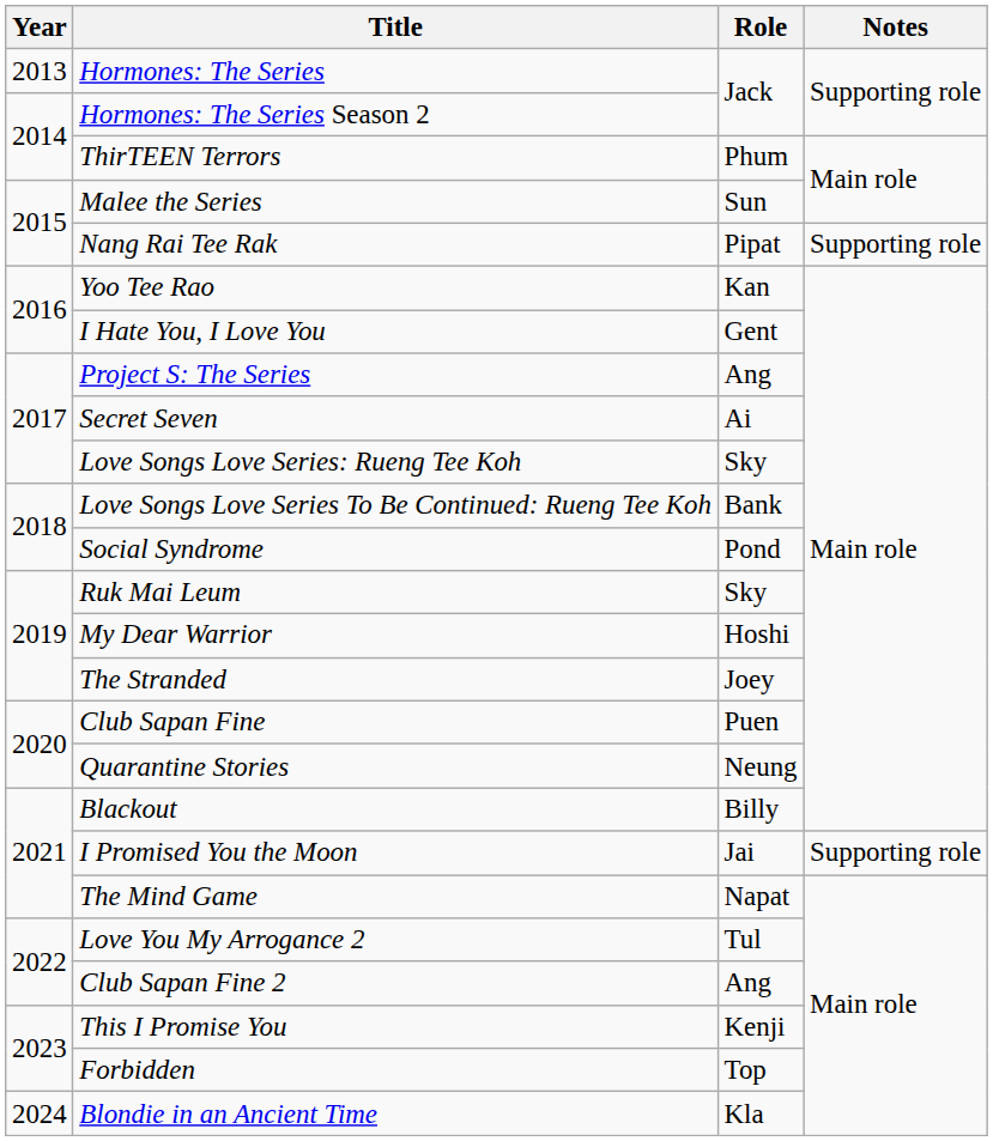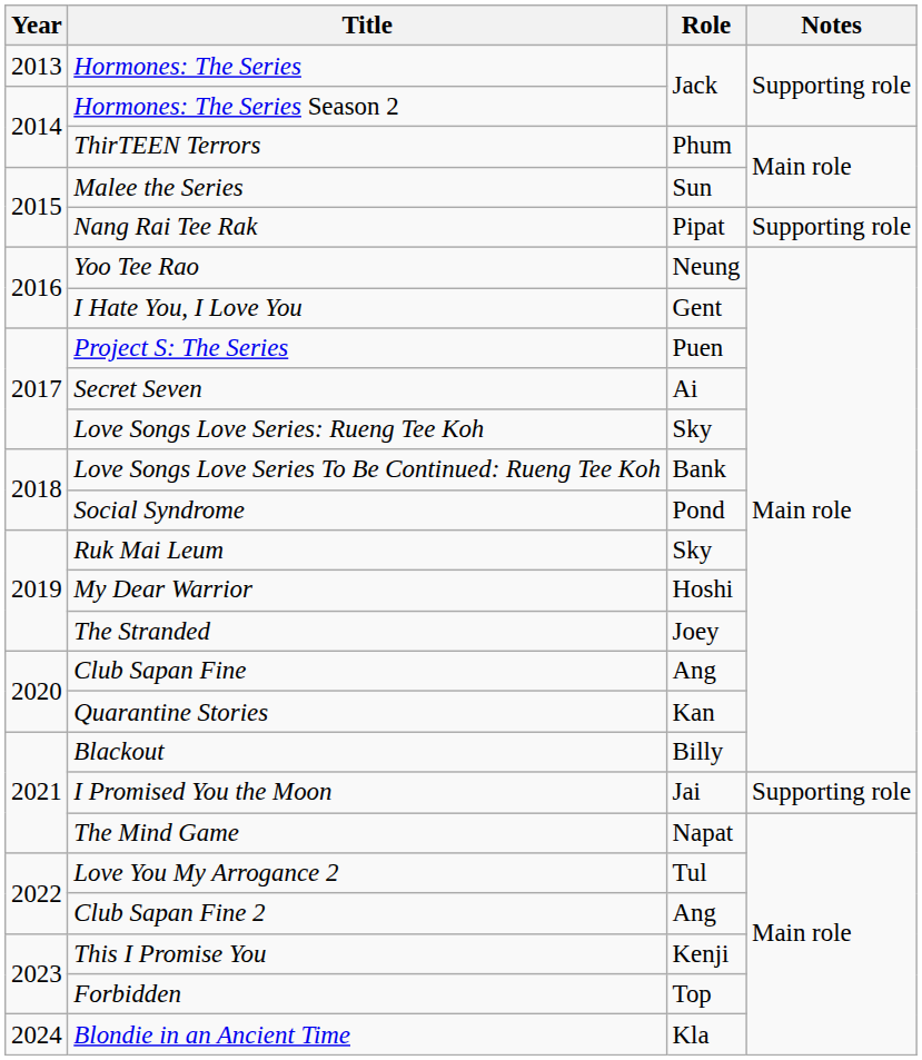Yoo Tee Rao | Role: Kan -> Neung
Project S: The Series | Role: Ang -> Puen
Club Sapan Fine | Role: Puen -> Ang
Quarantine Stories | Role: Neung -> Kan
